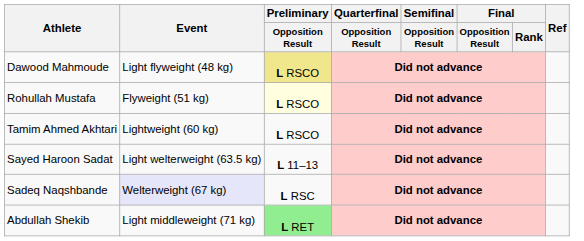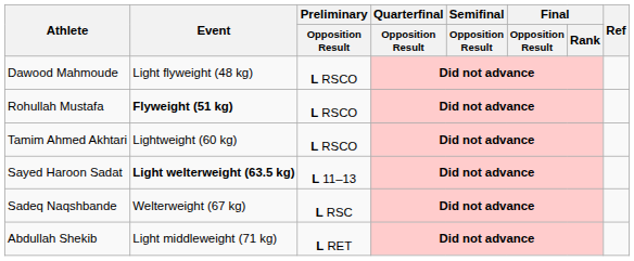Dawood Mahmoude | Preliminary / Opposition Result: khaki background -> no background
Rohullah Mustafa | Event: normal -> bold
Rohullah Mustafa | Preliminary / Opposition Result: lightyellow background -> no background
Sayed Haroon Sadat | Event: normal -> bold
Sadeq Naqshbande | Event: lavender background -> no background
Abdullah Shekib | Preliminary / Opposition Result: lightgreen background -> no background
